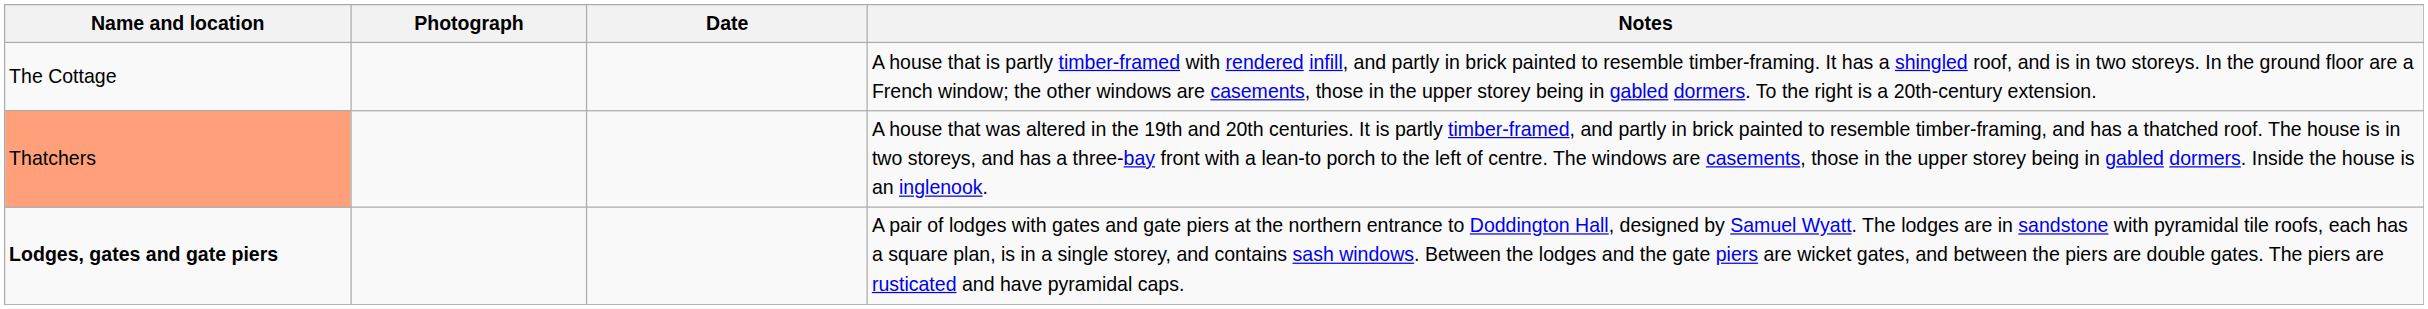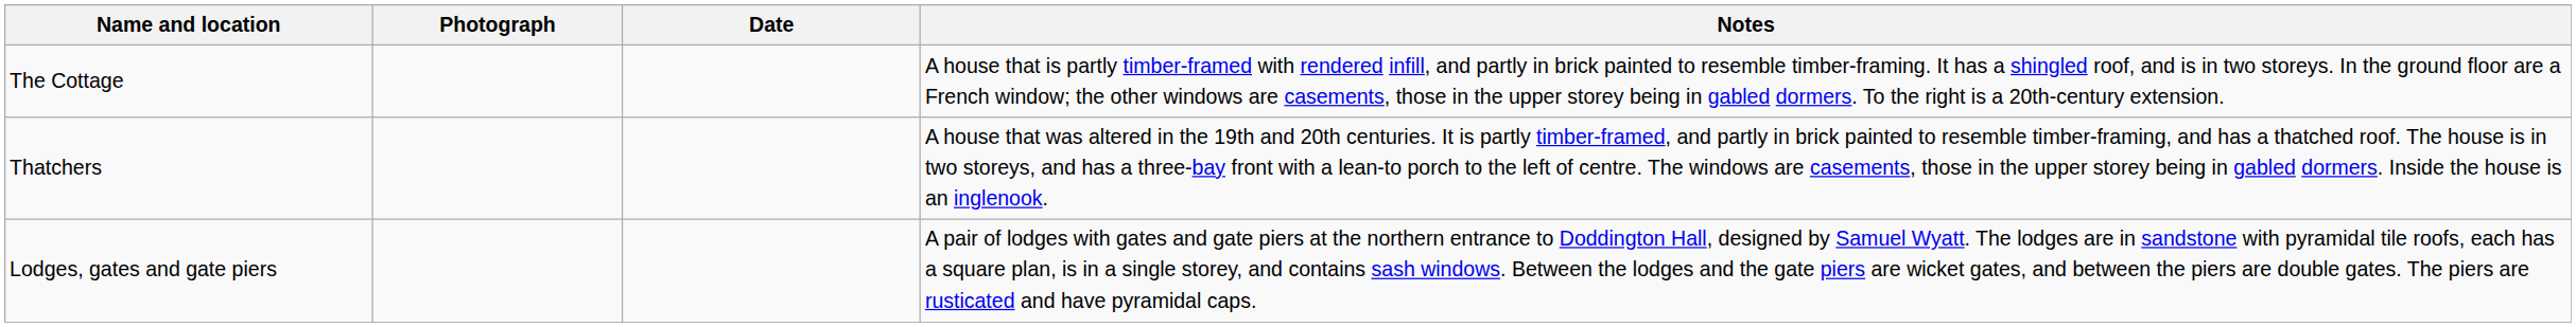Thatchers | Name and location: lightsalmon background -> no background
Lodges, gates and gate piers | Name and location: bold -> normal
